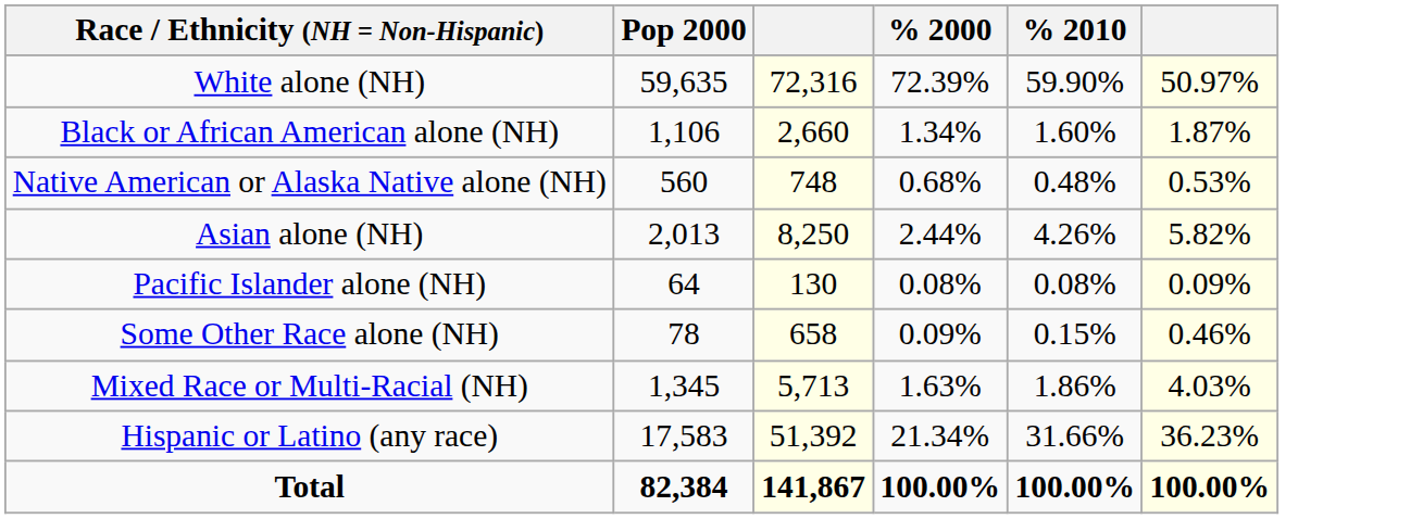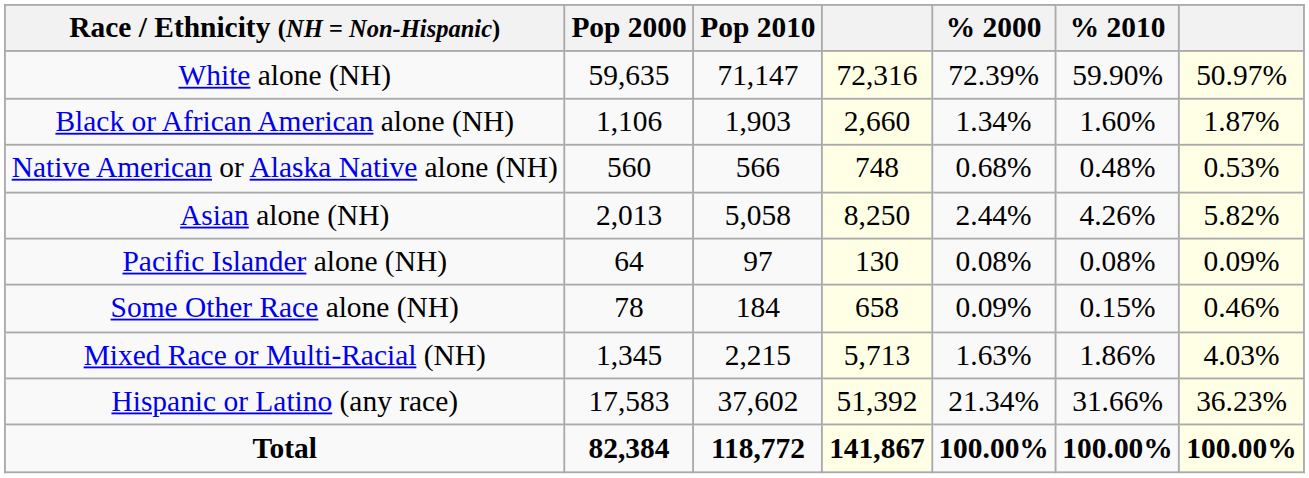+ column: Pop 2010 | 71,147 | 1,903 | 566 | 5,058 | 97 | 184 | 2,215 | 37,602 | 118,772
